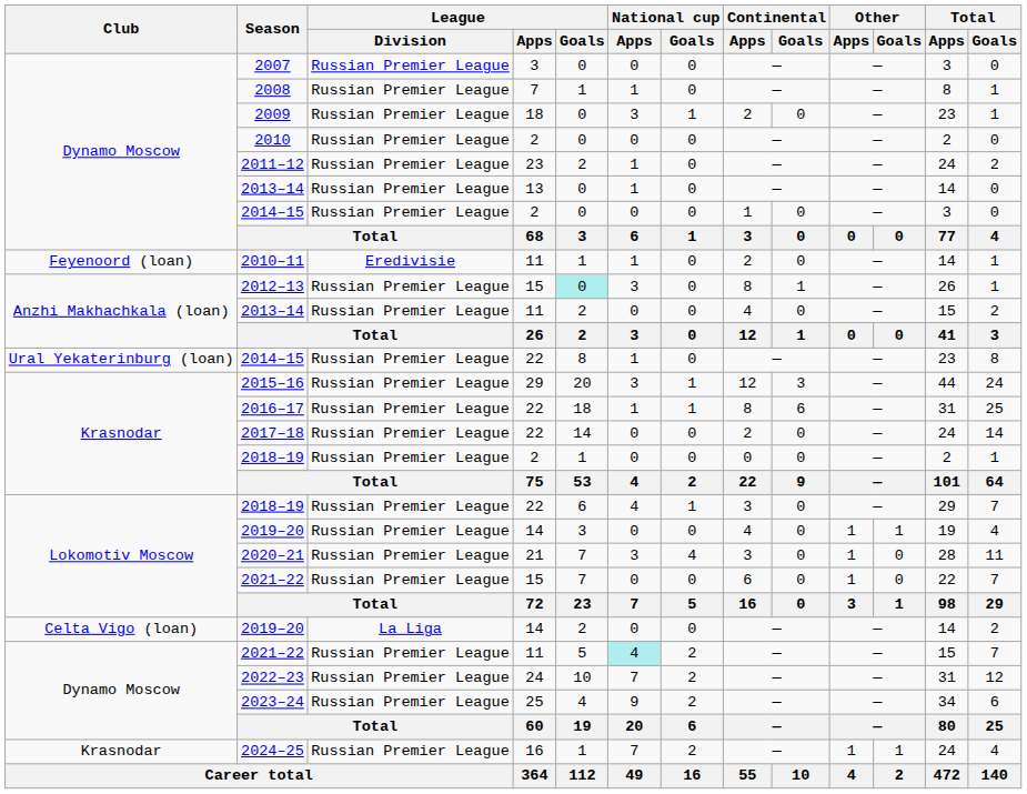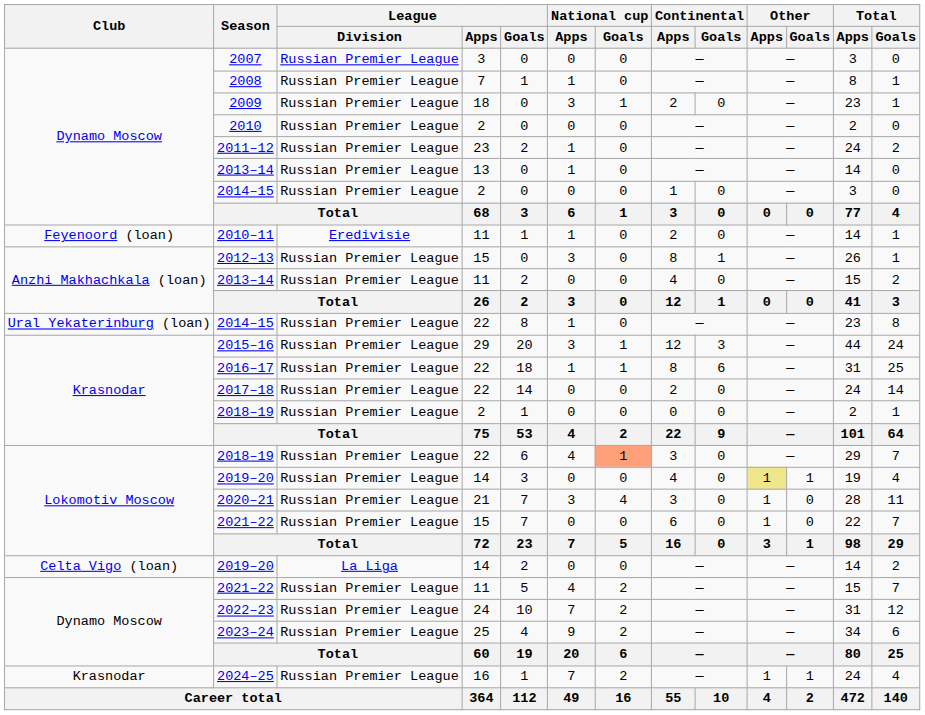2012–13 | League / Goals: paleturquoise background -> no background
Lokomotiv Moscow / 2018–19 | National cup / Goals: no background -> lightsalmon background
Lokomotiv Moscow / 2019–20 | Other / Apps: no background -> khaki background
Dynamo Moscow / 2021–22 | National cup / Apps: paleturquoise background -> no background
